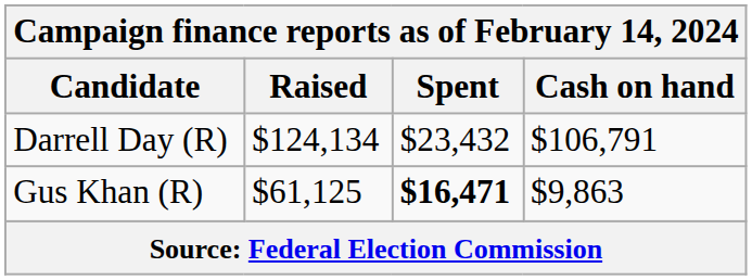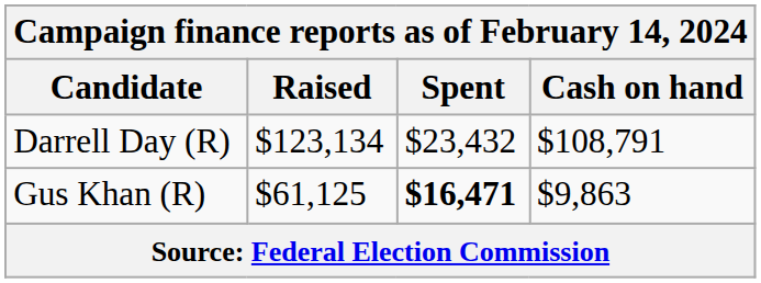Darrell Day (R) | Raised: $124,134 -> $123,134
Darrell Day (R) | Cash on hand: $106,791 -> $108,791
